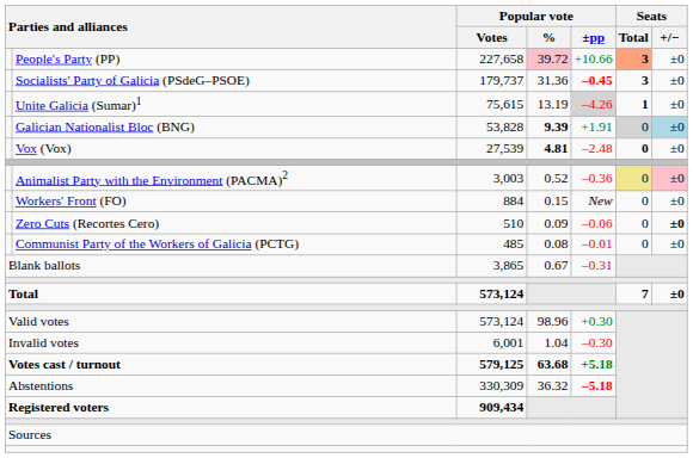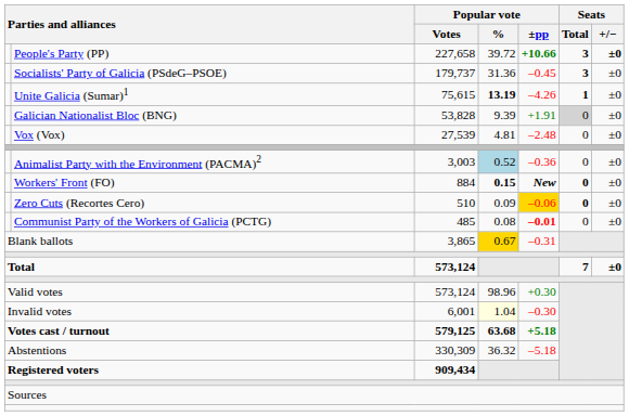People's Party (PP) | Popular vote / %: pink background -> no background
People's Party (PP) | Popular vote / ±pp: normal -> bold
People's Party (PP) | Seats / Total: lightsalmon background -> no background
People's Party (PP) | Seats / +/−: normal -> bold
Socialists' Party of Galicia (PSdeG–PSOE) | Popular vote / ±pp: bold -> normal
Unite Galicia (Sumar)1 | Popular vote / %: normal -> bold
Unite Galicia (Sumar)1 | Popular vote / ±pp: lightgrey background -> no background
Galician Nationalist Bloc (BNG) | Popular vote / %: bold -> normal
Galician Nationalist Bloc (BNG) | Seats / +/−: lightblue background -> no background
Vox (Vox) | Popular vote / %: bold -> normal
Vox (Vox) | Seats / Total: bold -> normal
Animalist Party with the Environment (PACMA)2 | Popular vote / %: no background -> lightblue background
Animalist Party with the Environment (PACMA)2 | Seats / Total: khaki background -> no background
Animalist Party with the Environment (PACMA)2 | Seats / +/−: pink background -> no background
Workers' Front (FO) | Popular vote / %: normal -> bold
Workers' Front (FO) | Popular vote / ±pp: normal -> bold
Workers' Front (FO) | Seats / Total: normal -> bold
Zero Cuts (Recortes Cero) | Popular vote / ±pp: no background -> gold background
Zero Cuts (Recortes Cero) | Seats / Total: normal -> bold
Zero Cuts (Recortes Cero) | Seats / +/−: bold -> normal
Communist Party of the Workers of Galicia (PCTG) | Popular vote / ±pp: normal -> bold
Blank ballots | Popular vote / %: no background -> gold background
Invalid votes | Popular vote / %: no background -> lightyellow background
Abstentions | Popular vote / ±pp: bold -> normal
